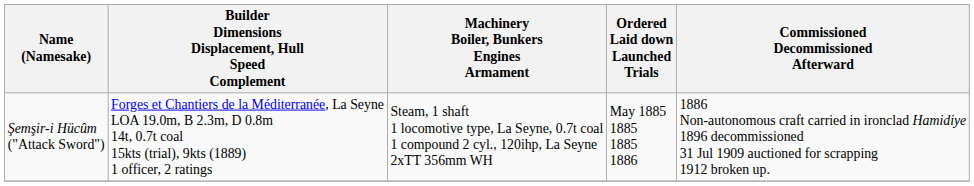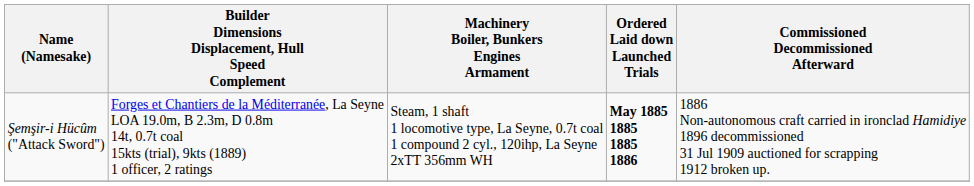Şemşir-i Hücûm ("Attack Sword") | Ordered Laid down Launched Trials: normal -> bold
